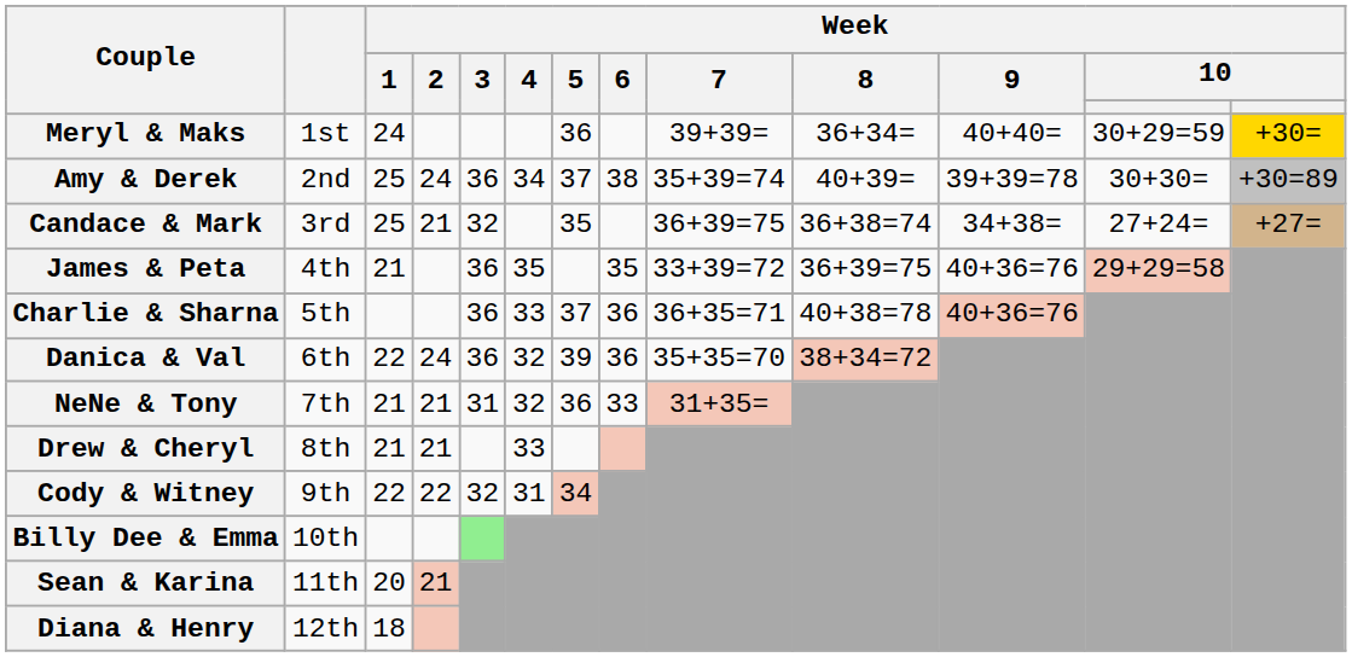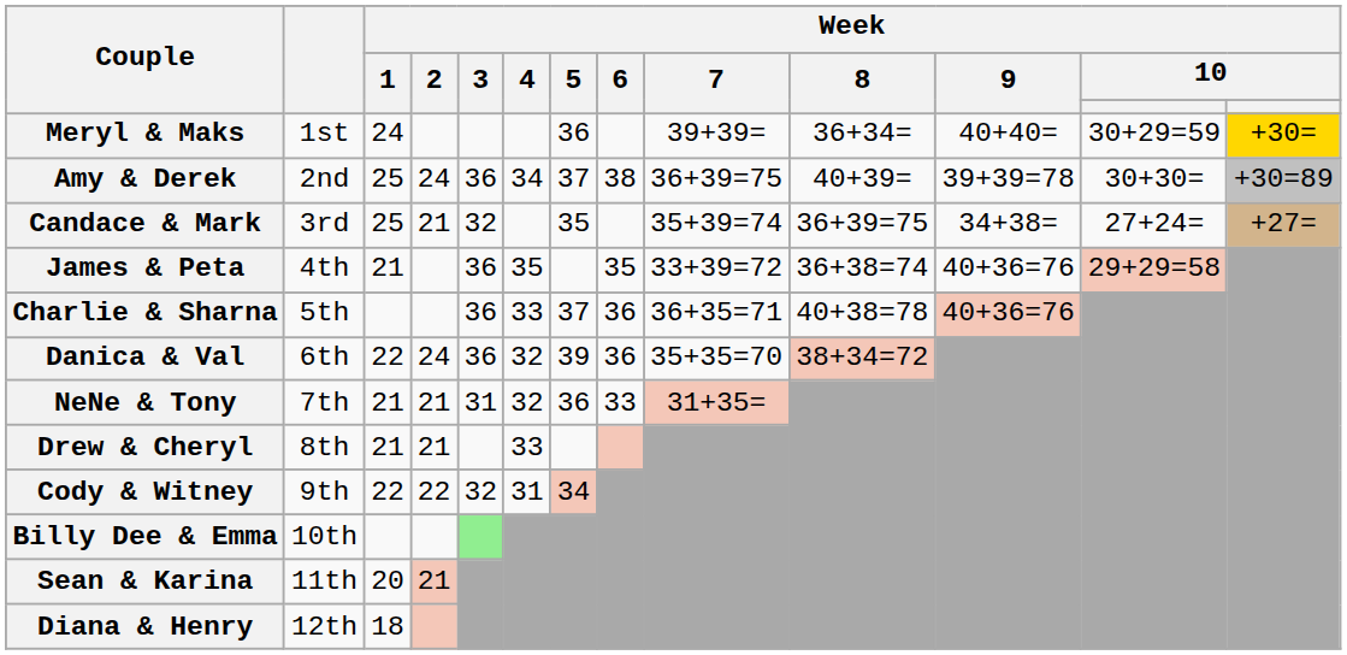Amy & Derek | Week / 7: 35+39=74 -> 36+39=75
Candace & Mark | Week / 7: 36+39=75 -> 35+39=74
Candace & Mark | Week / 8: 36+38=74 -> 36+39=75
James & Peta | Week / 8: 36+39=75 -> 36+38=74
